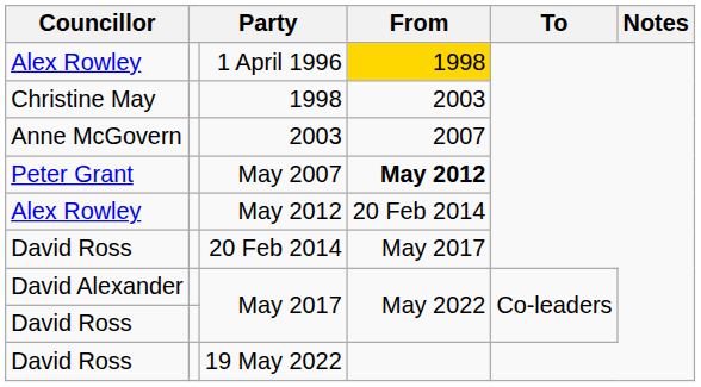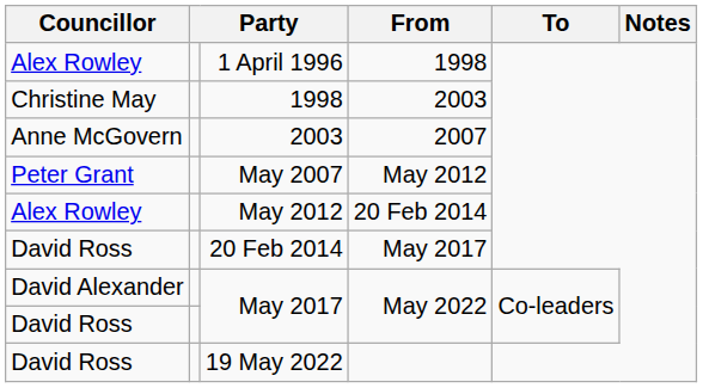1 April 1996 | From: gold background -> no background
May 2007 | From: bold -> normal
